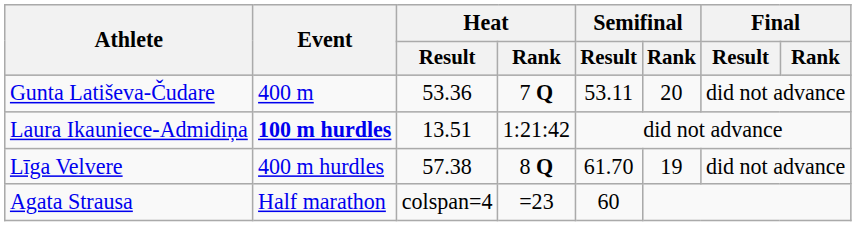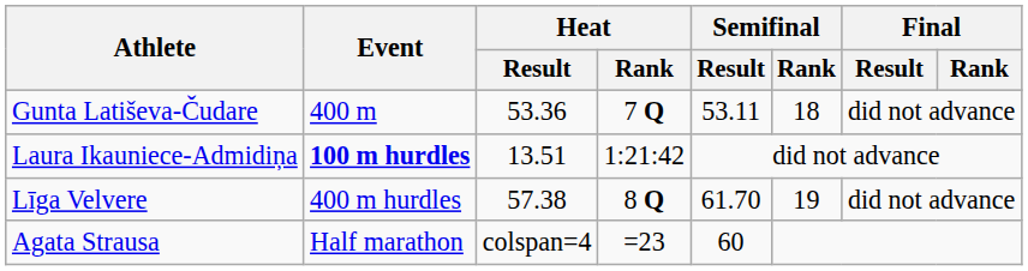Gunta Latiševa-Čudare | Semifinal / Rank: 20 -> 18
